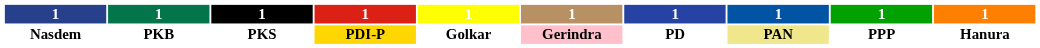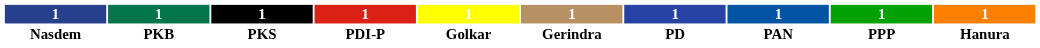Nasdem | column 4: gold background -> no background
Nasdem | column 6: pink background -> no background
Nasdem | column 8: khaki background -> no background
